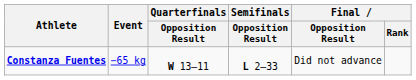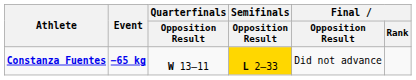Constanza Fuentes | Event: normal -> bold
Constanza Fuentes | Semifinals / Opposition Result: no background -> gold background
